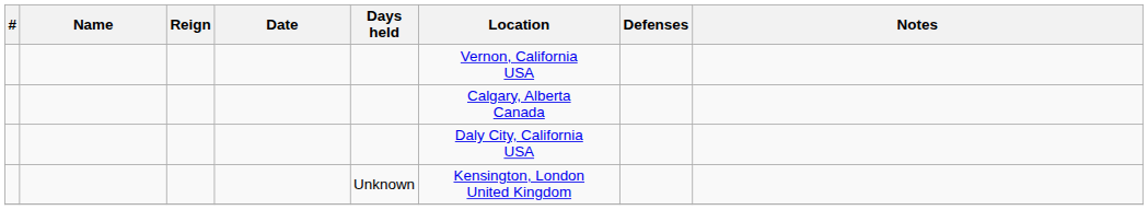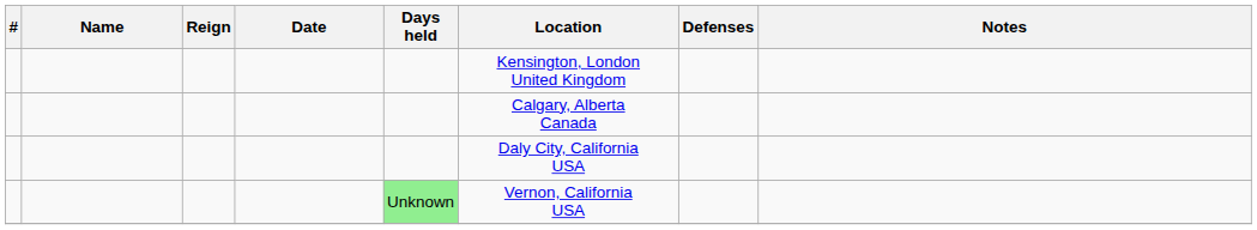row 2 | Location: Vernon, California USA -> Kensington, London United Kingdom
row 5 | Days held: no background -> lightgreen background
row 5 | Location: Kensington, London United Kingdom -> Vernon, California USA
